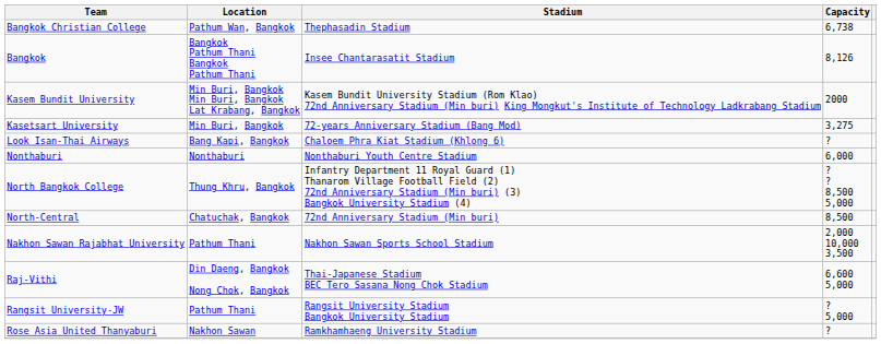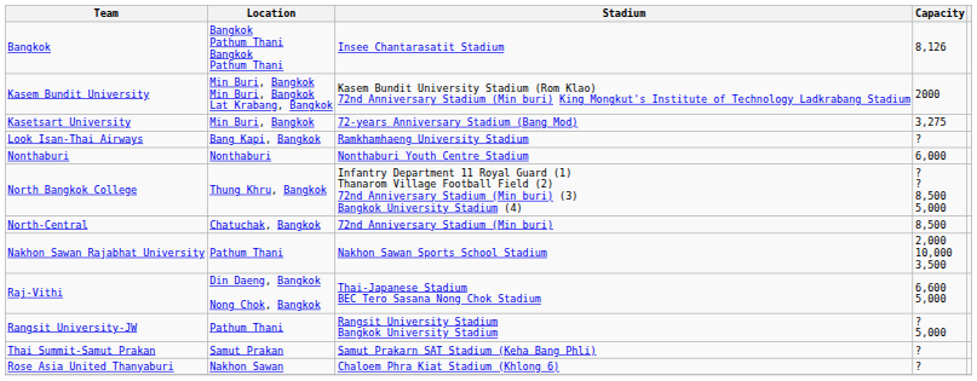- row: Bangkok Christian College | Pathum Wan, Bangkok | Thephasadin Stadium | 6,738
Look Isan-Thai Airways | Stadium: Chaloem Phra Kiat Stadium (Khlong 6) -> Ramkhamhaeng University Stadium
+ row: Thai Summit-Samut Prakan | Samut Prakan | Samut Prakarn SAT Stadium (Keha Bang Phli) | ?
Rose Asia United Thanyaburi | Stadium: Ramkhamhaeng University Stadium -> Chaloem Phra Kiat Stadium (Khlong 6)
